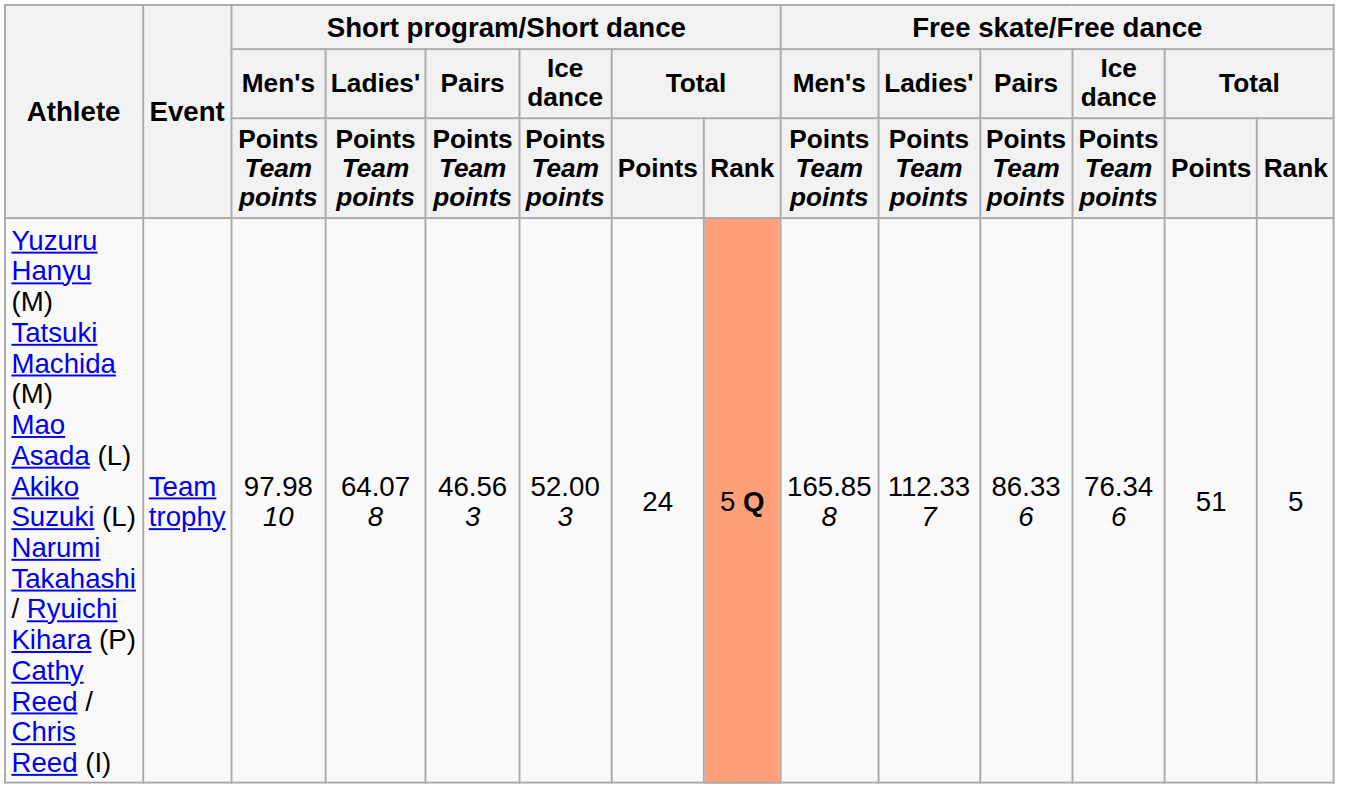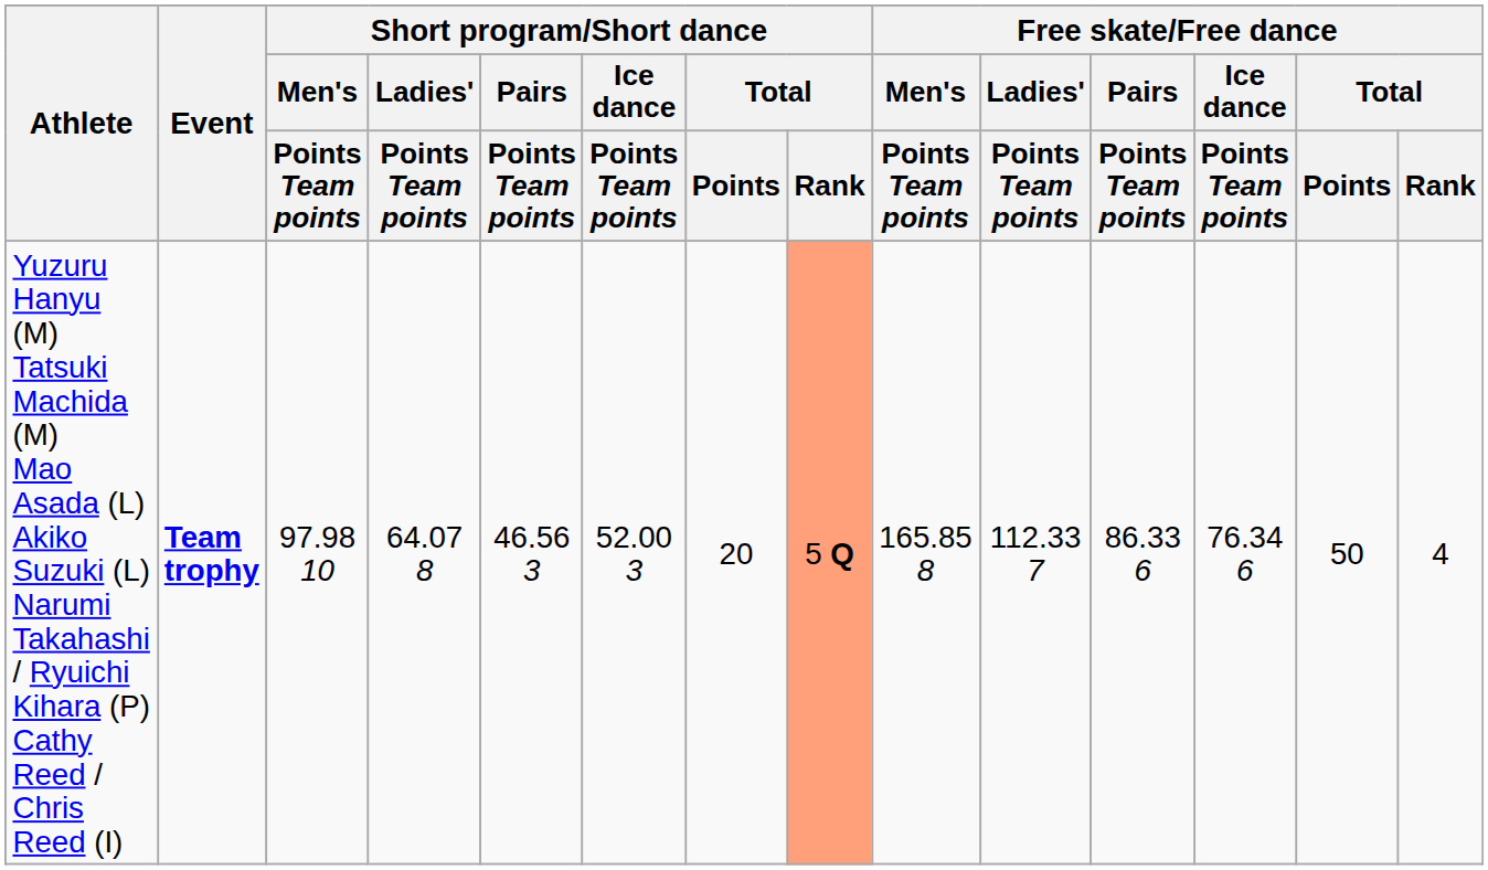row 4 | Event: normal -> bold
row 4 | Short program/Short dance / Total / Points: 24 -> 20
row 4 | Free skate/Free dance / Total / Points: 51 -> 50
row 4 | Free skate/Free dance / Total / Rank: 5 -> 4
